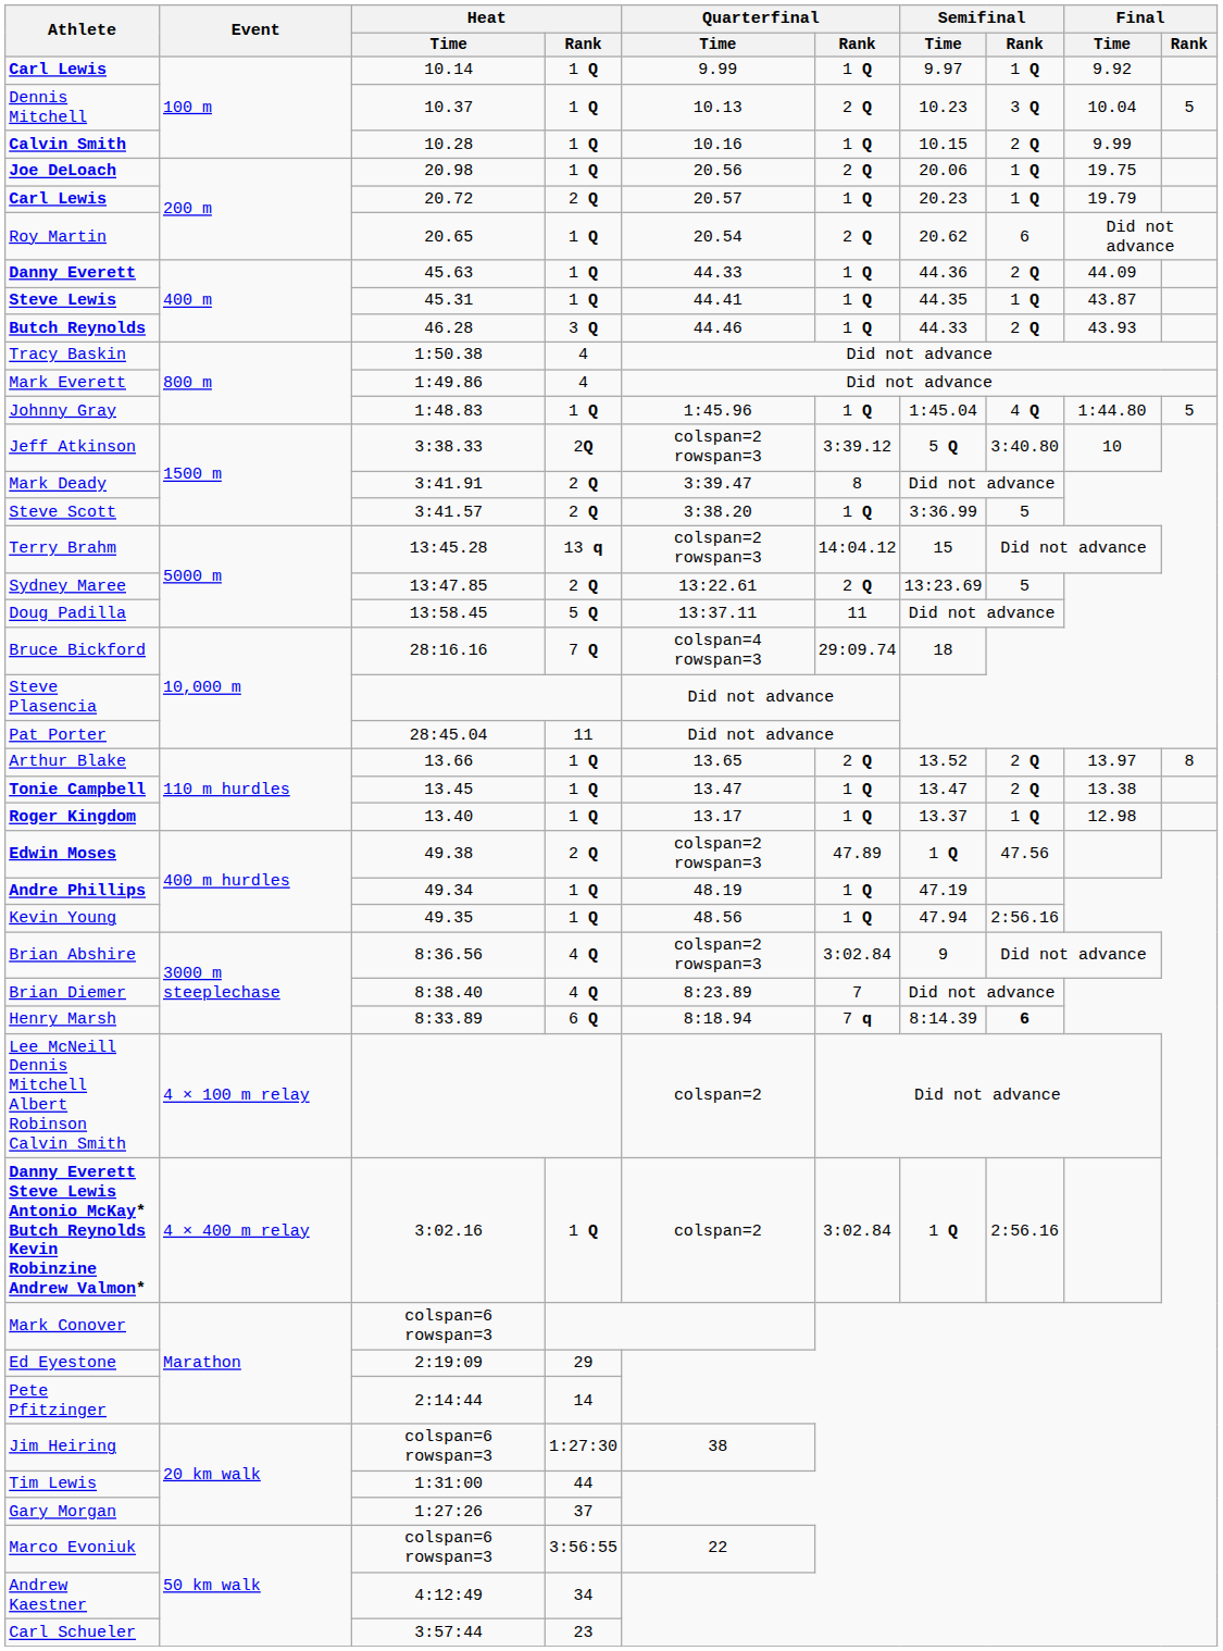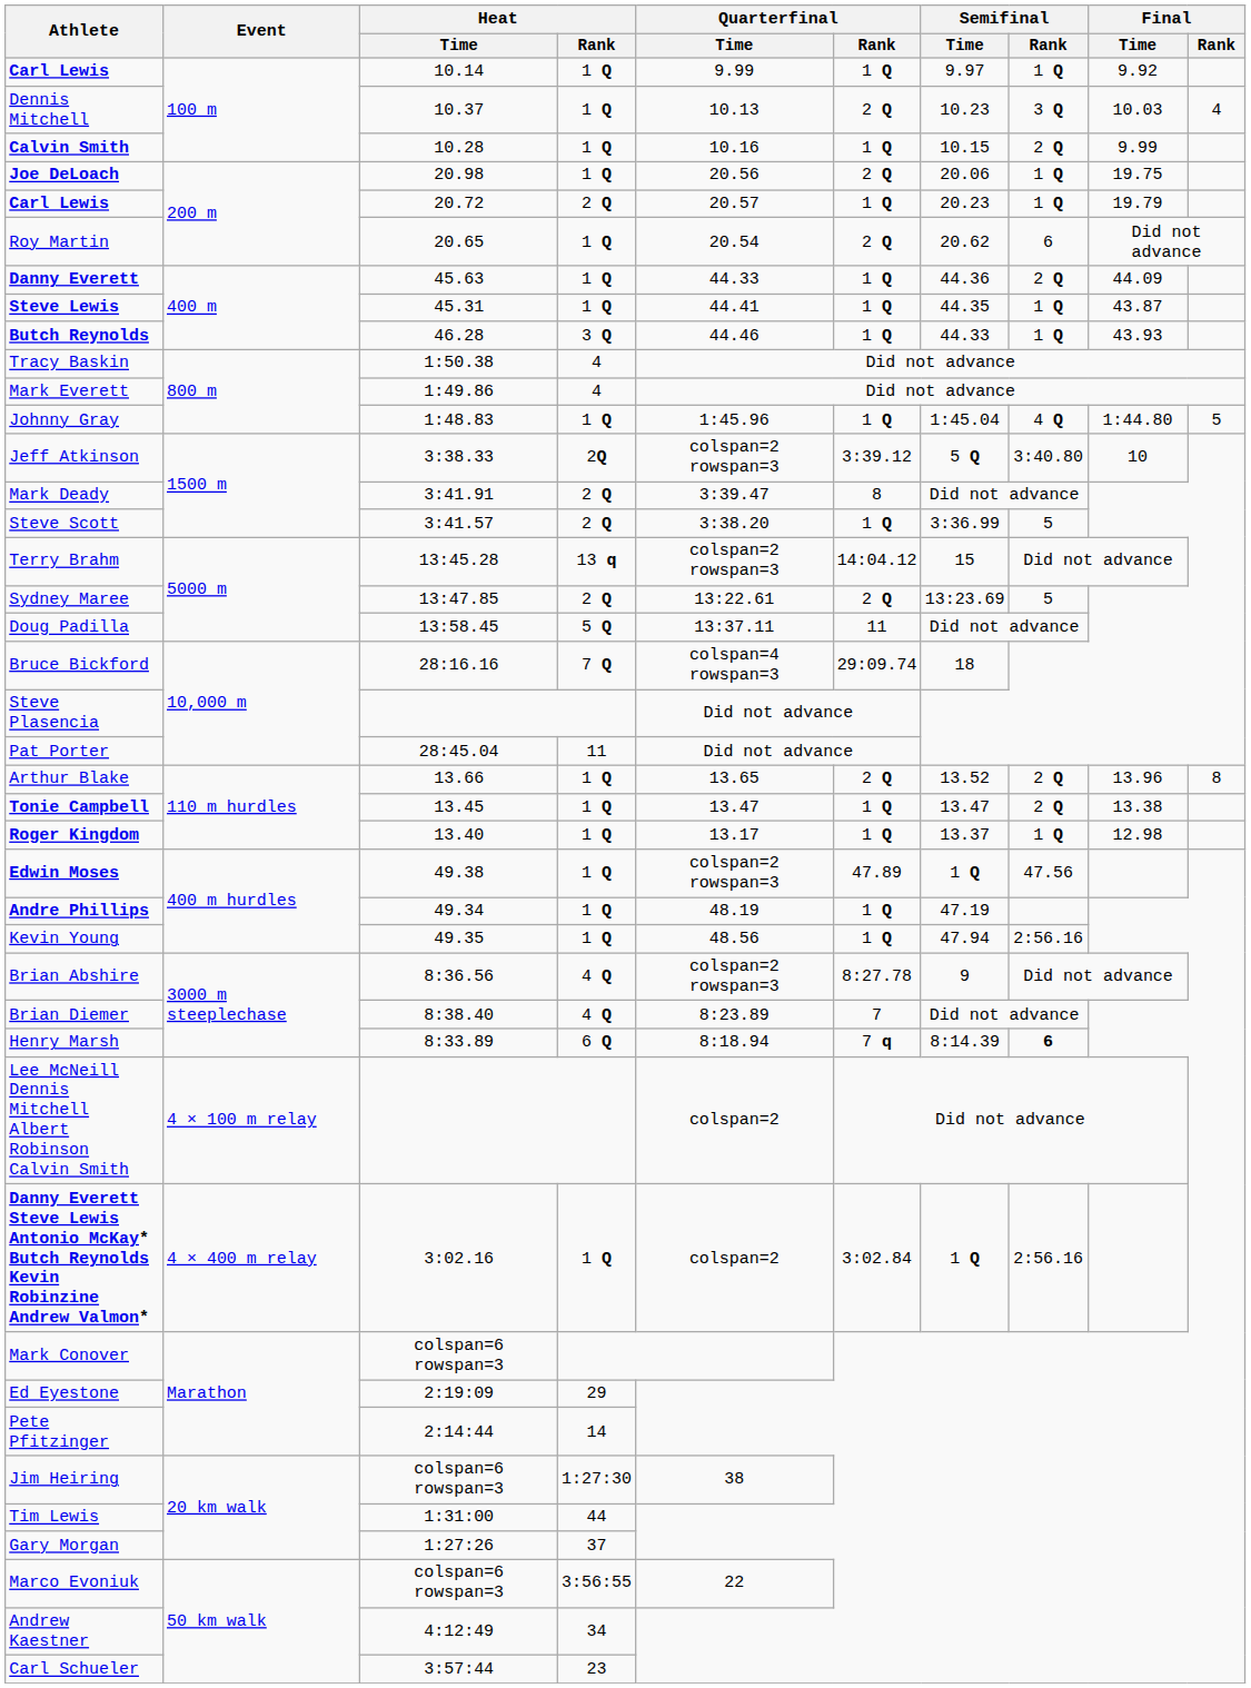Dennis Mitchell | Final / Time: 10.04 -> 10.03
Dennis Mitchell | Final / Rank: 5 -> 4
Butch Reynolds | Semifinal / Rank: 2 Q -> 1 Q
Arthur Blake | Final / Time: 13.97 -> 13.96
Edwin Moses | Heat / Rank: 2 Q -> 1 Q
Brian Abshire | Quarterfinal / Rank: 3:02.84 -> 8:27.78
